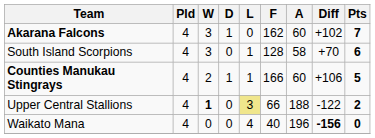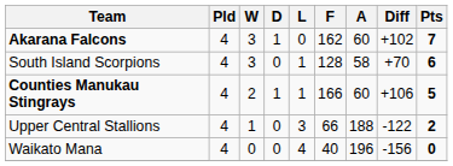Upper Central Stallions | W: bold -> normal
Upper Central Stallions | L: khaki background -> no background
Waikato Mana | Diff: bold -> normal
